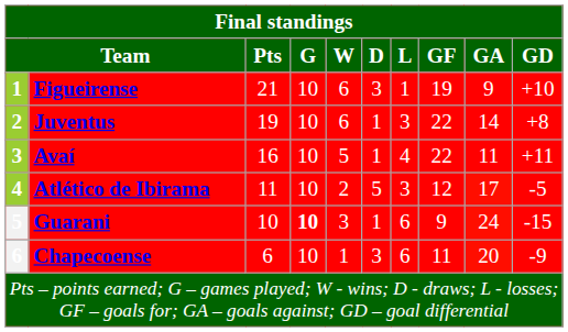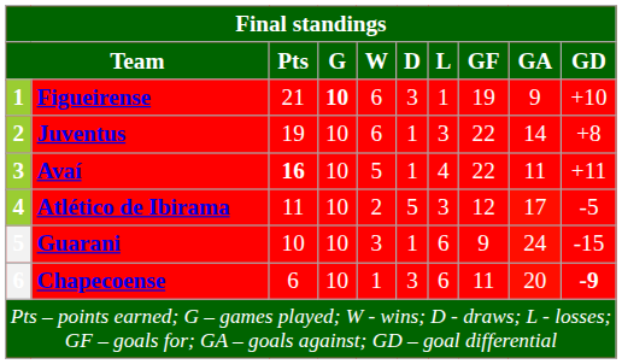Figueirense | G: normal -> bold
Avaí | Pts: normal -> bold
Guarani | G: bold -> normal
Chapecoense | GD: normal -> bold
